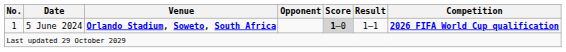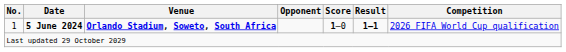1 | Date: normal -> bold
1 | Score: lightgrey background -> no background
1 | Result: normal -> bold
1 | Competition: bold -> normal
